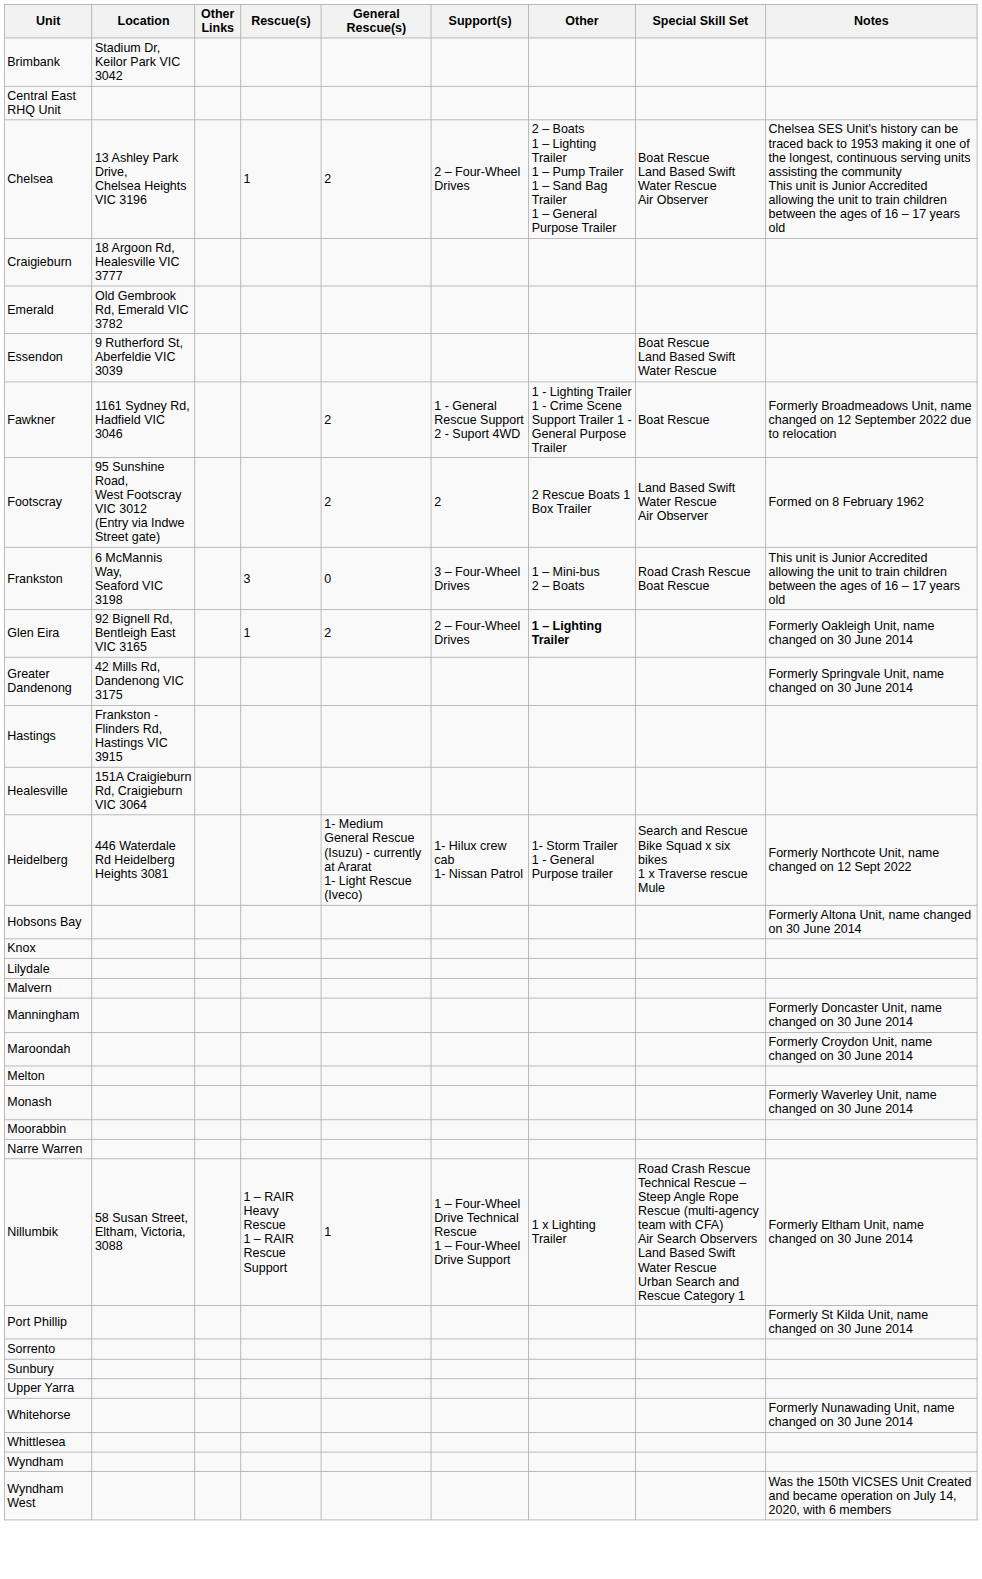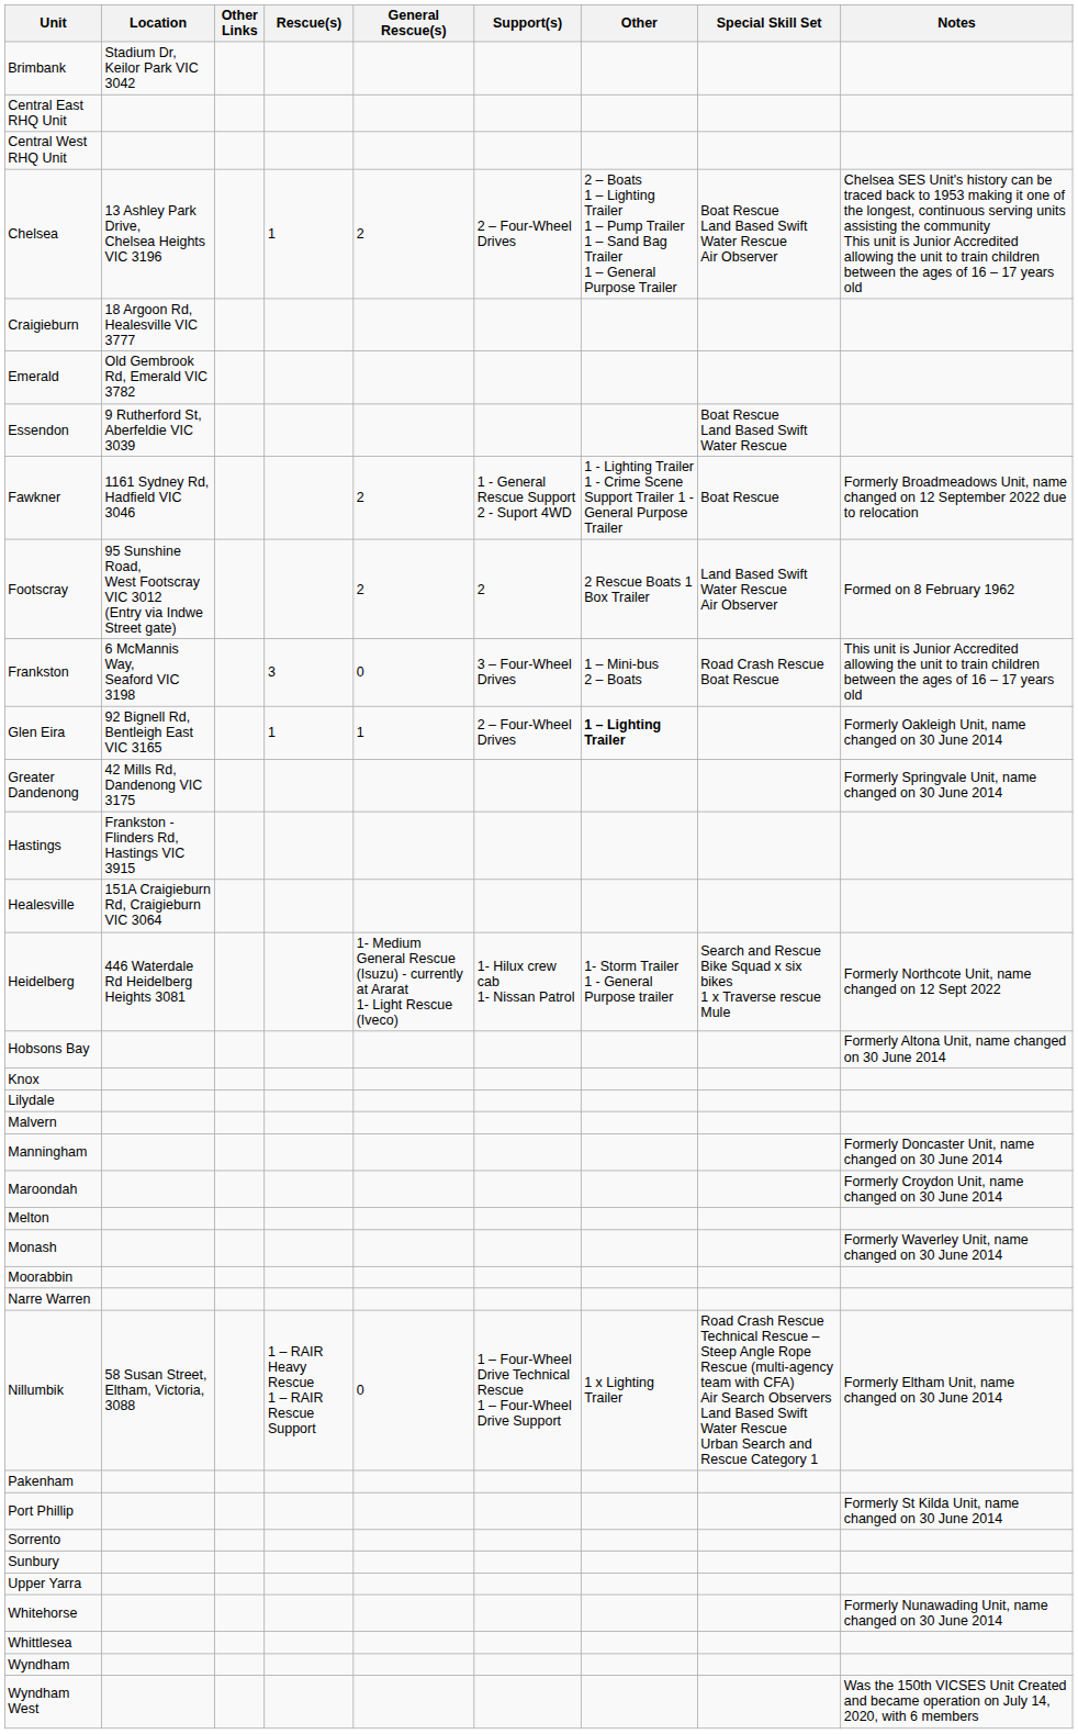+ row: Central West RHQ Unit
Glen Eira | General Rescue(s): 2 -> 1
Nillumbik | General Rescue(s): 1 -> 0
+ row: Pakenham
